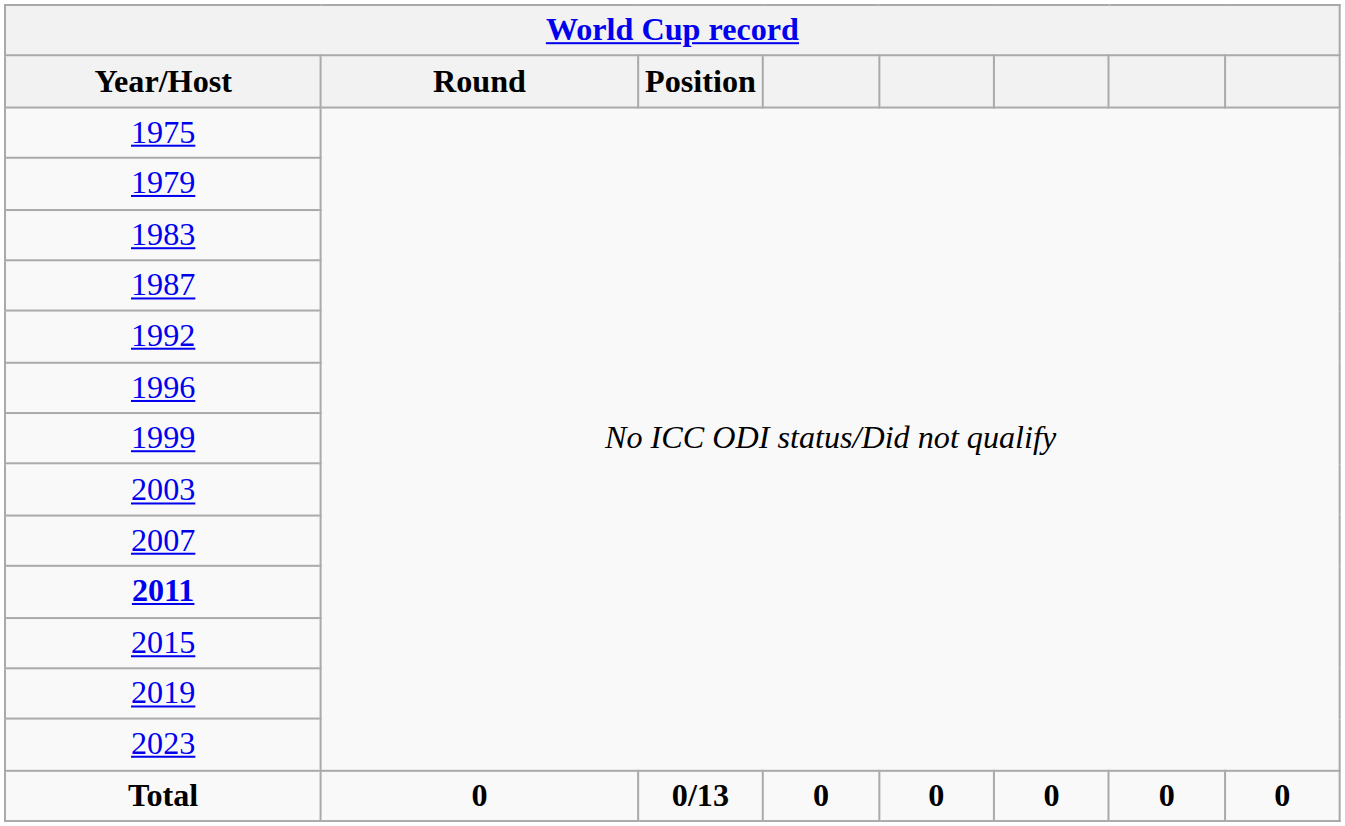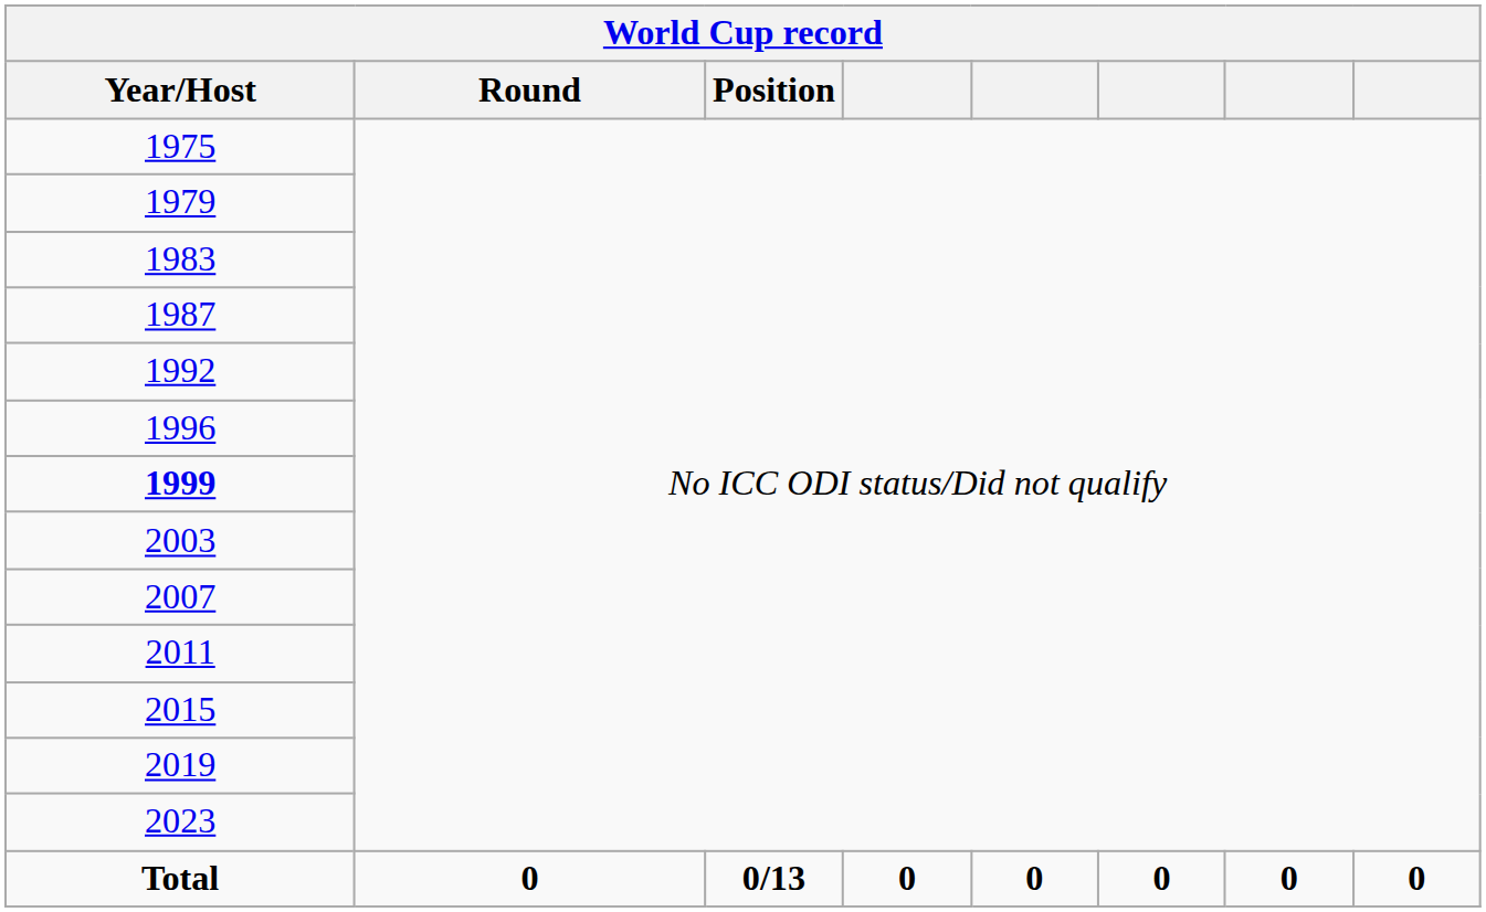1999 | World Cup record / Year/Host: normal -> bold
2011 | World Cup record / Year/Host: bold -> normal
